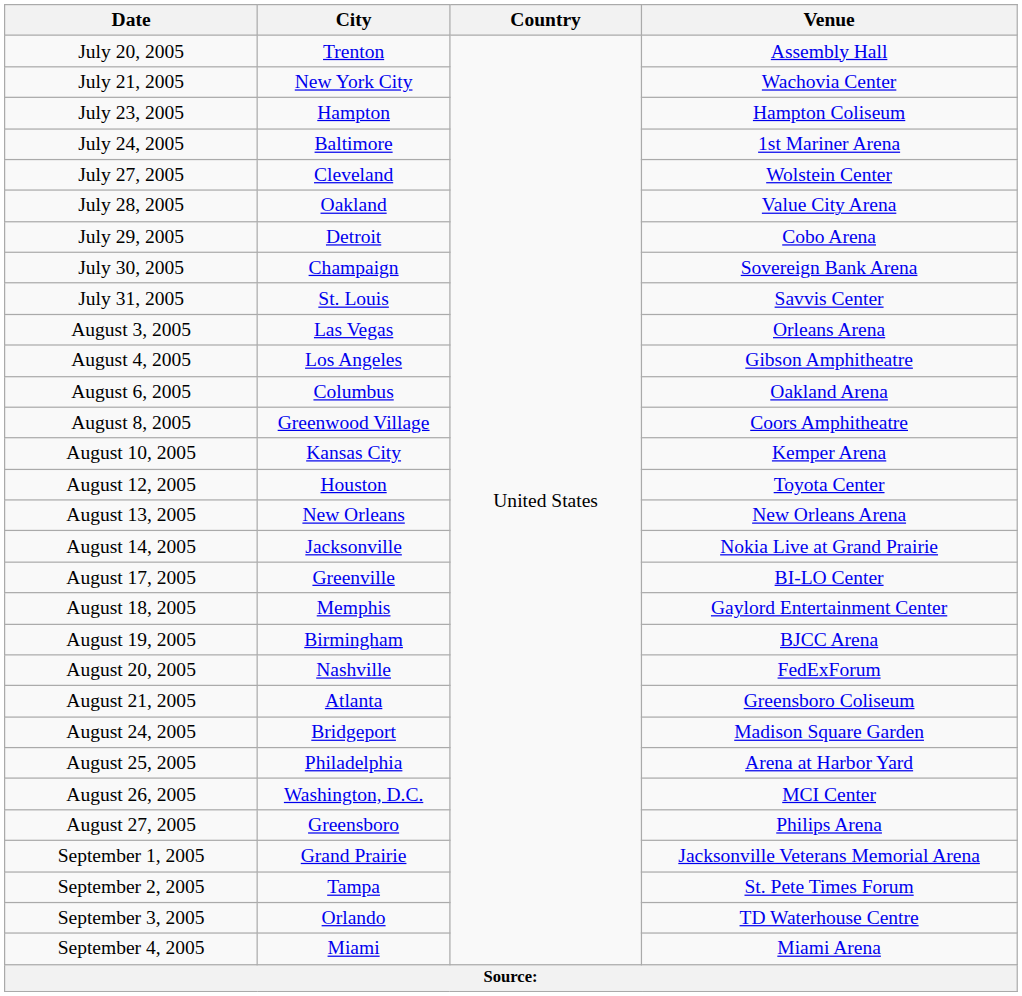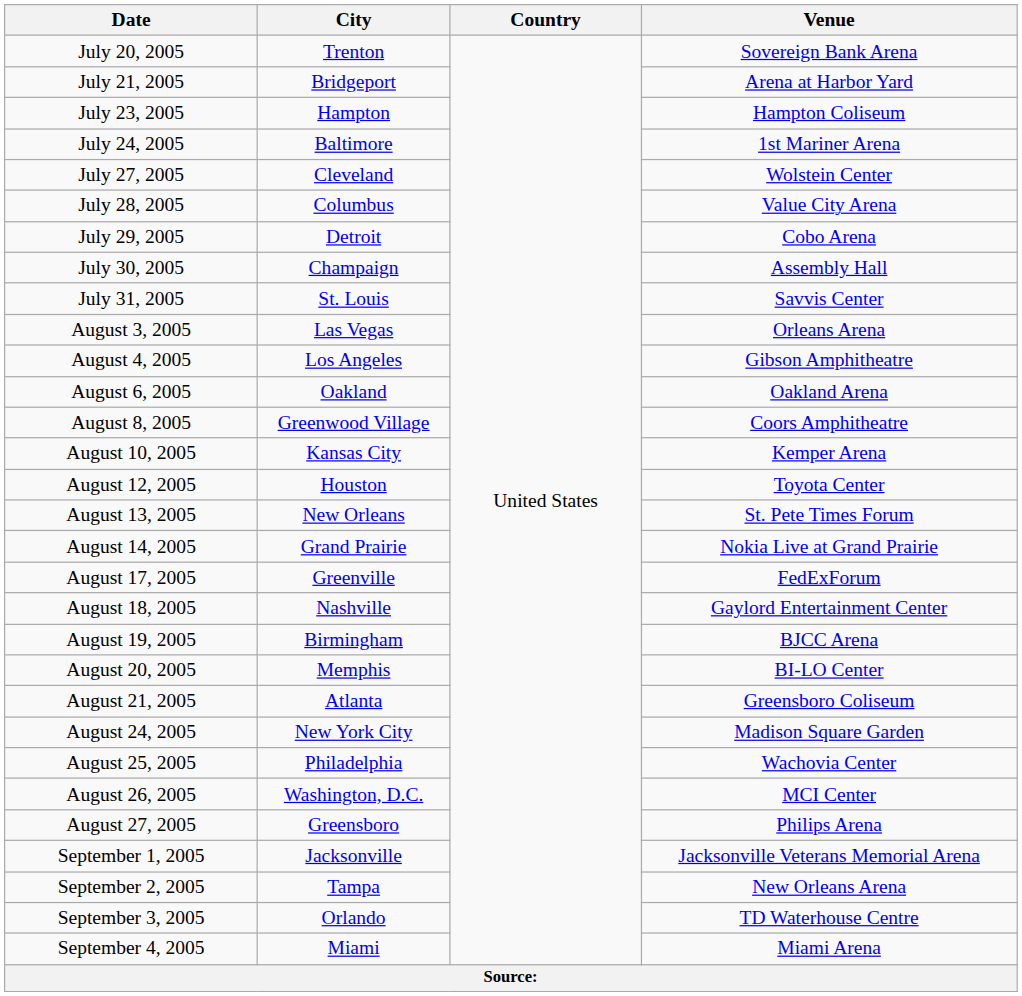July 20, 2005 | Venue: Assembly Hall -> Sovereign Bank Arena
July 21, 2005 | City: New York City -> Bridgeport
July 21, 2005 | Venue: Wachovia Center -> Arena at Harbor Yard
July 28, 2005 | City: Oakland -> Columbus
July 30, 2005 | Venue: Sovereign Bank Arena -> Assembly Hall
August 6, 2005 | City: Columbus -> Oakland
August 13, 2005 | Venue: New Orleans Arena -> St. Pete Times Forum
August 14, 2005 | City: Jacksonville -> Grand Prairie
August 17, 2005 | Venue: BI-LO Center -> FedExForum
August 18, 2005 | City: Memphis -> Nashville
August 20, 2005 | City: Nashville -> Memphis
August 20, 2005 | Venue: FedExForum -> BI-LO Center
August 24, 2005 | City: Bridgeport -> New York City
August 25, 2005 | Venue: Arena at Harbor Yard -> Wachovia Center
September 1, 2005 | City: Grand Prairie -> Jacksonville
September 2, 2005 | Venue: St. Pete Times Forum -> New Orleans Arena
